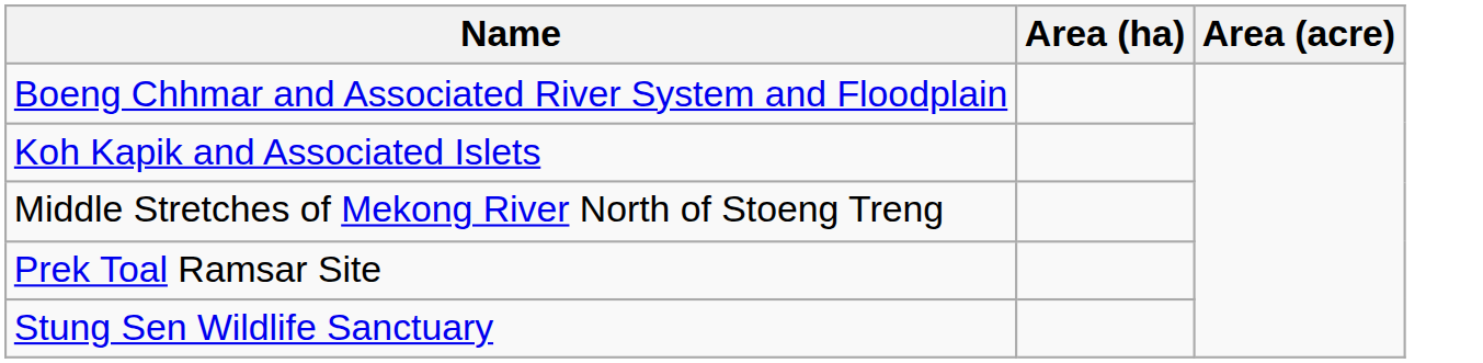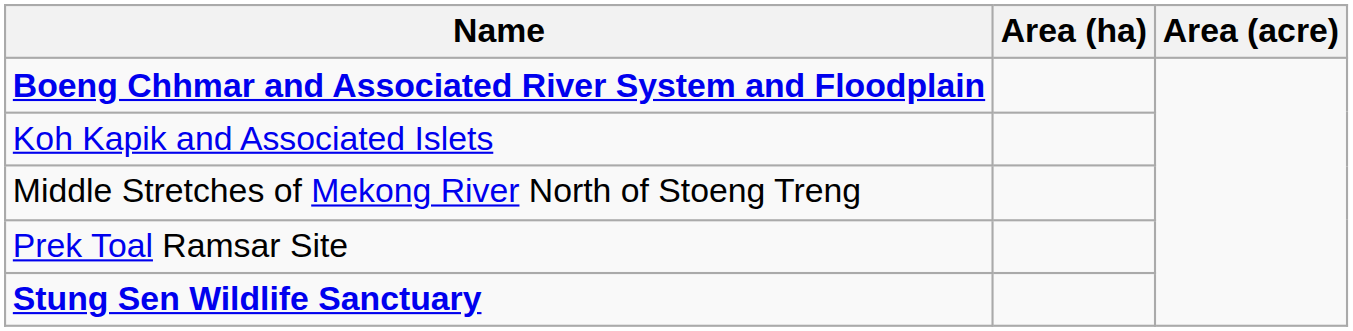Boeng Chhmar and Associated River System and Floodplain | Name: normal -> bold
Stung Sen Wildlife Sanctuary | Name: normal -> bold
